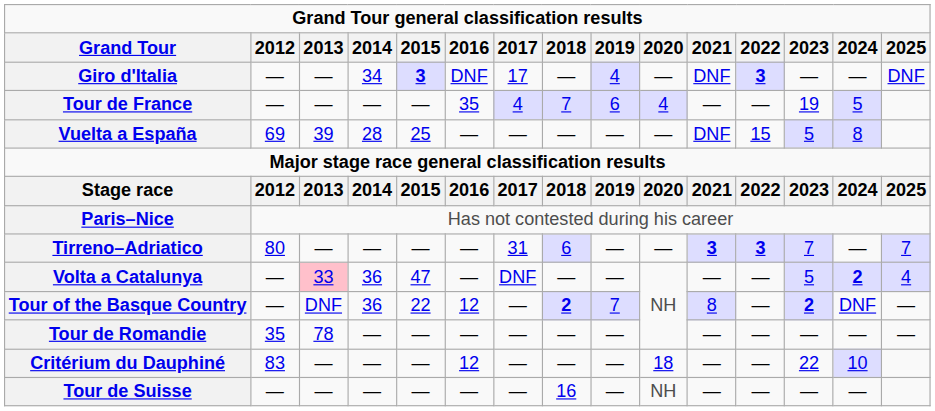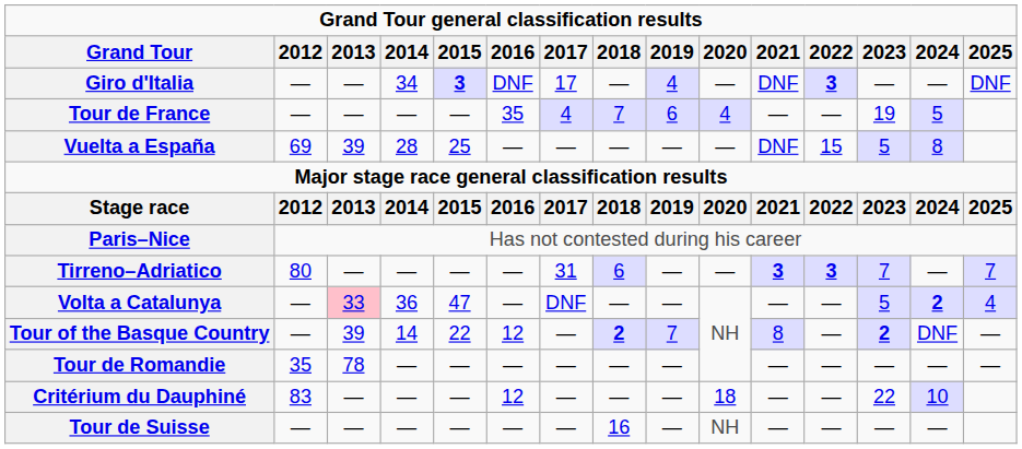Tour of the Basque Country | 2013: DNF -> 39
Tour of the Basque Country | 2014: 36 -> 14
